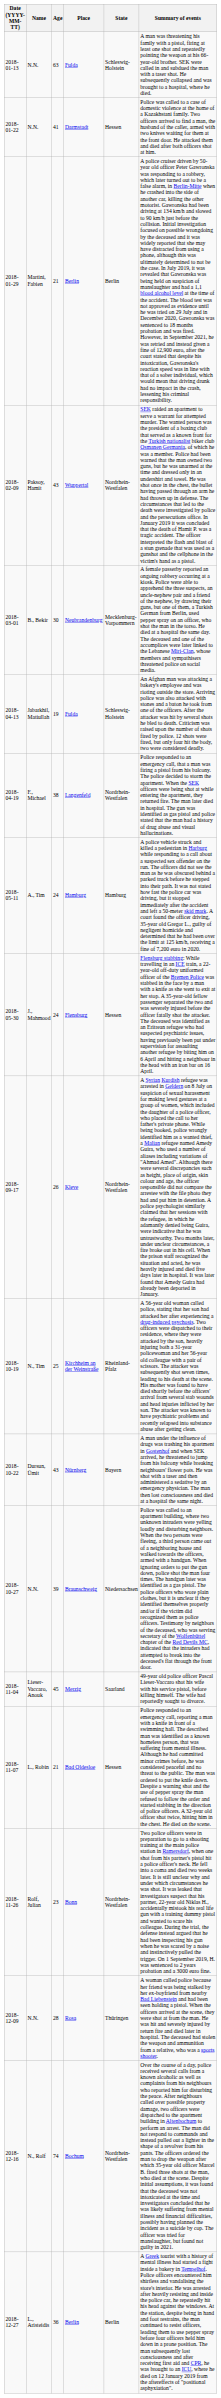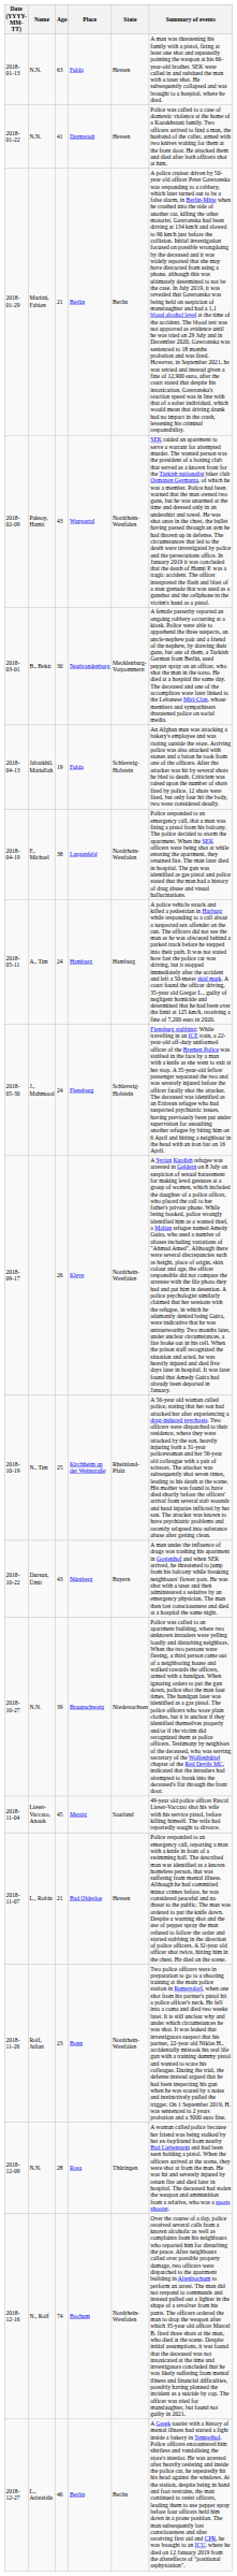2018-01-13 | State: Schleswig-Holstein -> Hessen
2018-05-30 | State: Hessen -> Schleswig-Holstein
2018-12-27 | Age: 36 -> 46
